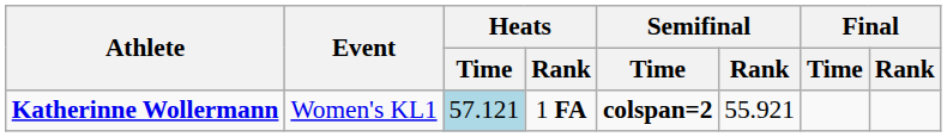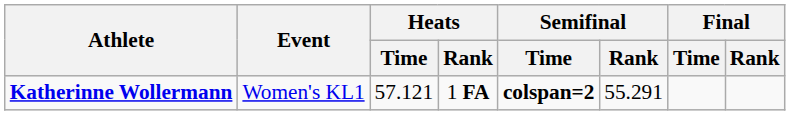Katherinne Wollermann | Heats / Time: lightblue background -> no background
Katherinne Wollermann | Semifinal / Rank: 55.921 -> 55.291
